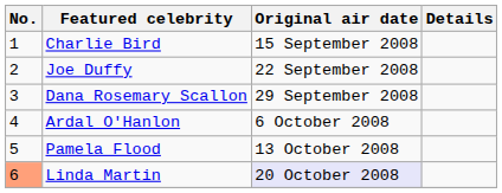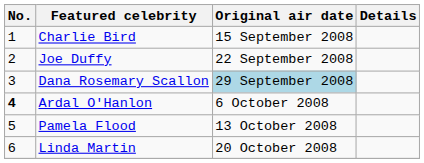Dana Rosemary Scallon | Original air date: no background -> lightblue background
Ardal O'Hanlon | No.: normal -> bold
Linda Martin | No.: lightsalmon background -> no background
Linda Martin | Original air date: lavender background -> no background
